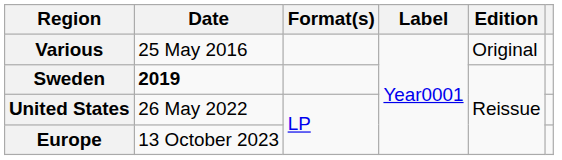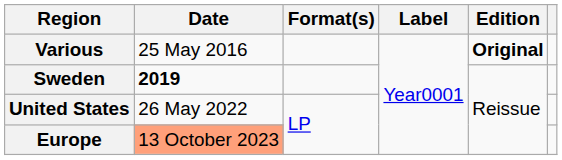Various | Edition: normal -> bold
Europe | Date: no background -> lightsalmon background
